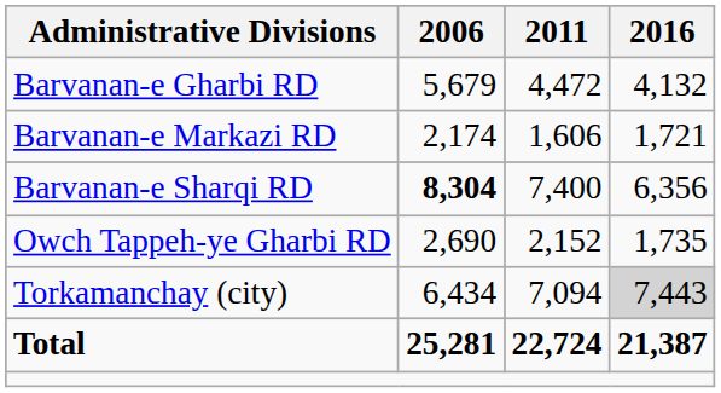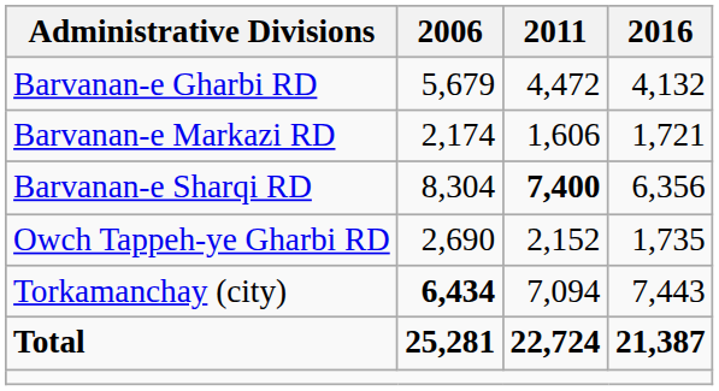Barvanan-e Sharqi RD | 2006: bold -> normal
Barvanan-e Sharqi RD | 2011: normal -> bold
Torkamanchay (city) | 2006: normal -> bold
Torkamanchay (city) | 2016: lightgrey background -> no background
